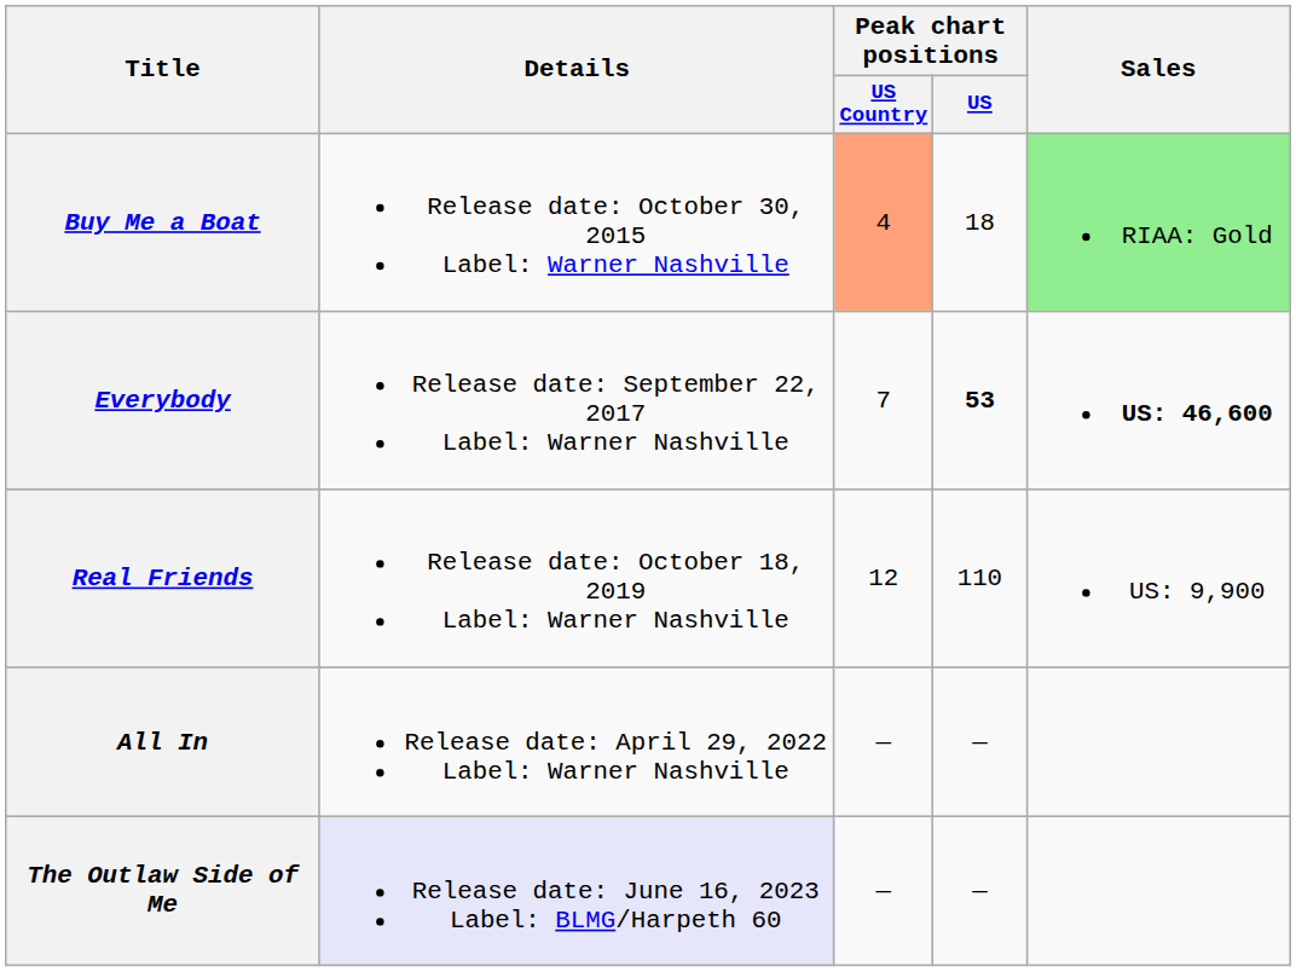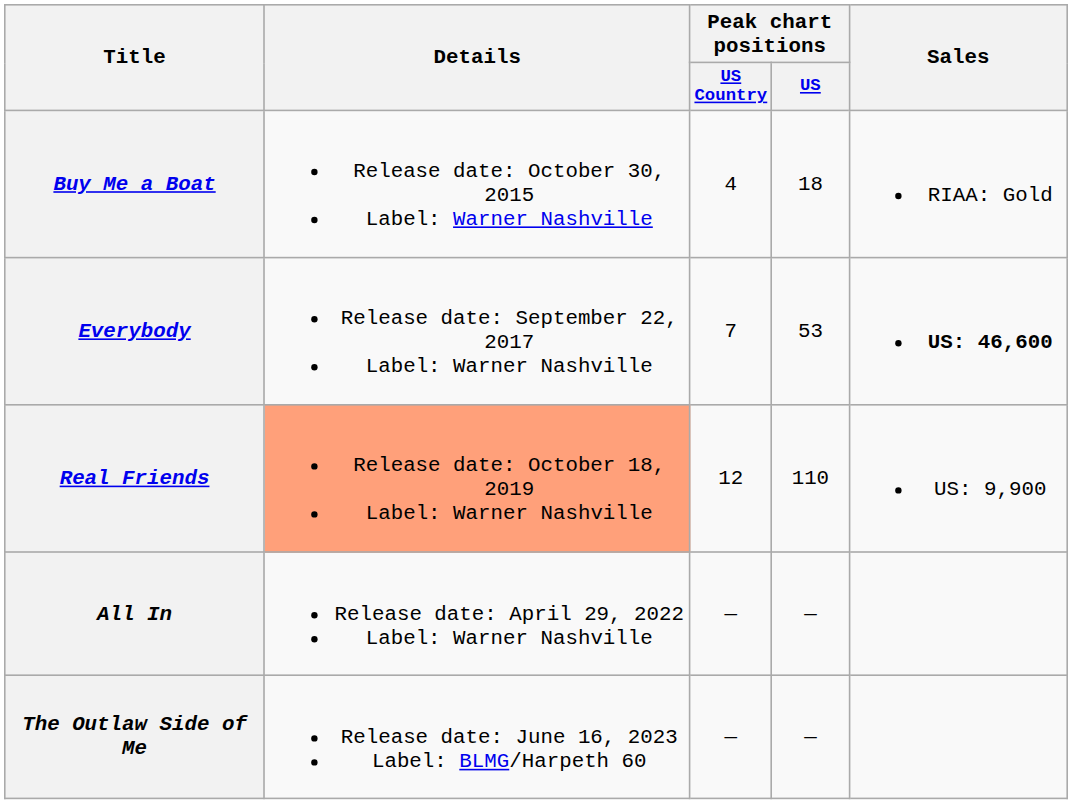Buy Me a Boat | Peak chart positions / US Country: lightsalmon background -> no background
Buy Me a Boat | Sales: lightgreen background -> no background
Everybody | Peak chart positions / US: bold -> normal
Real Friends | Details: no background -> lightsalmon background
The Outlaw Side of Me | Details: lavender background -> no background
